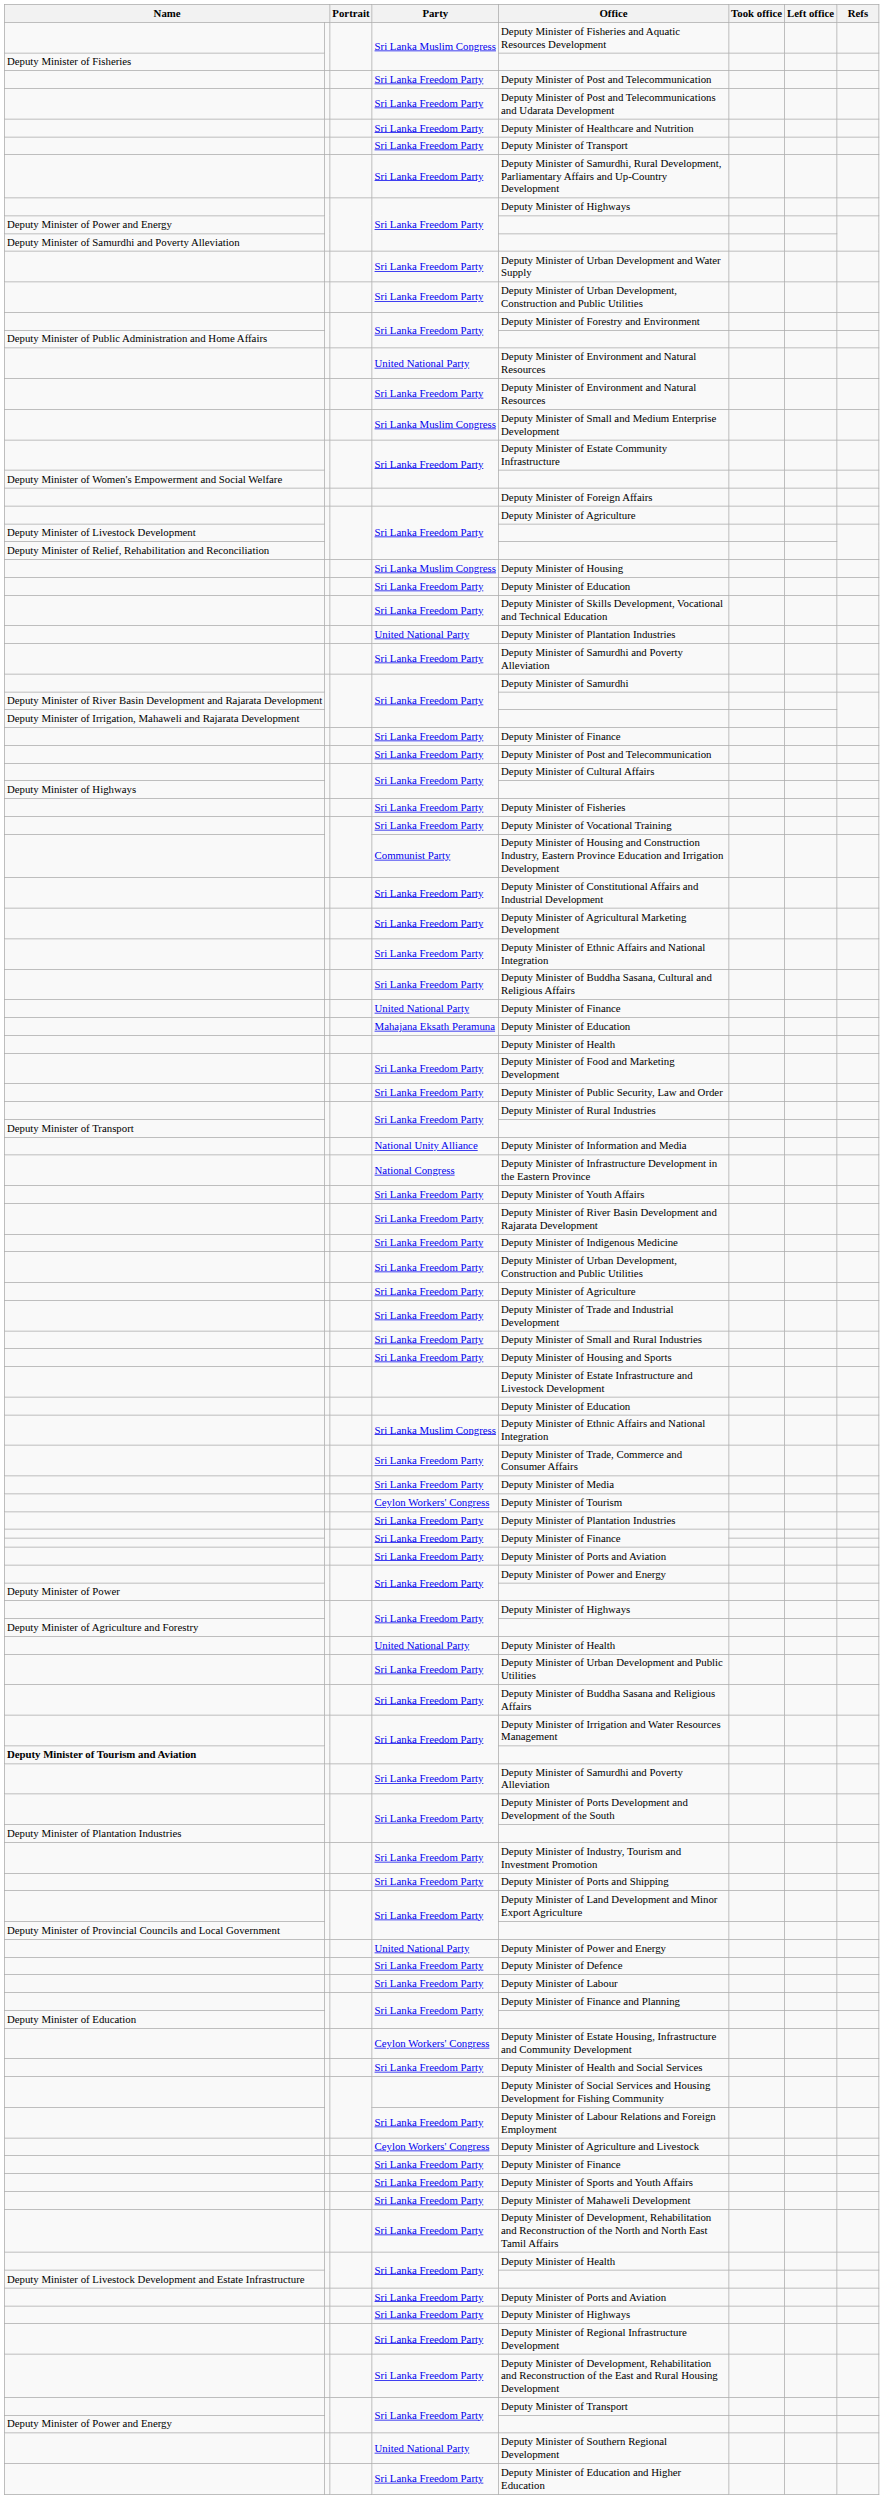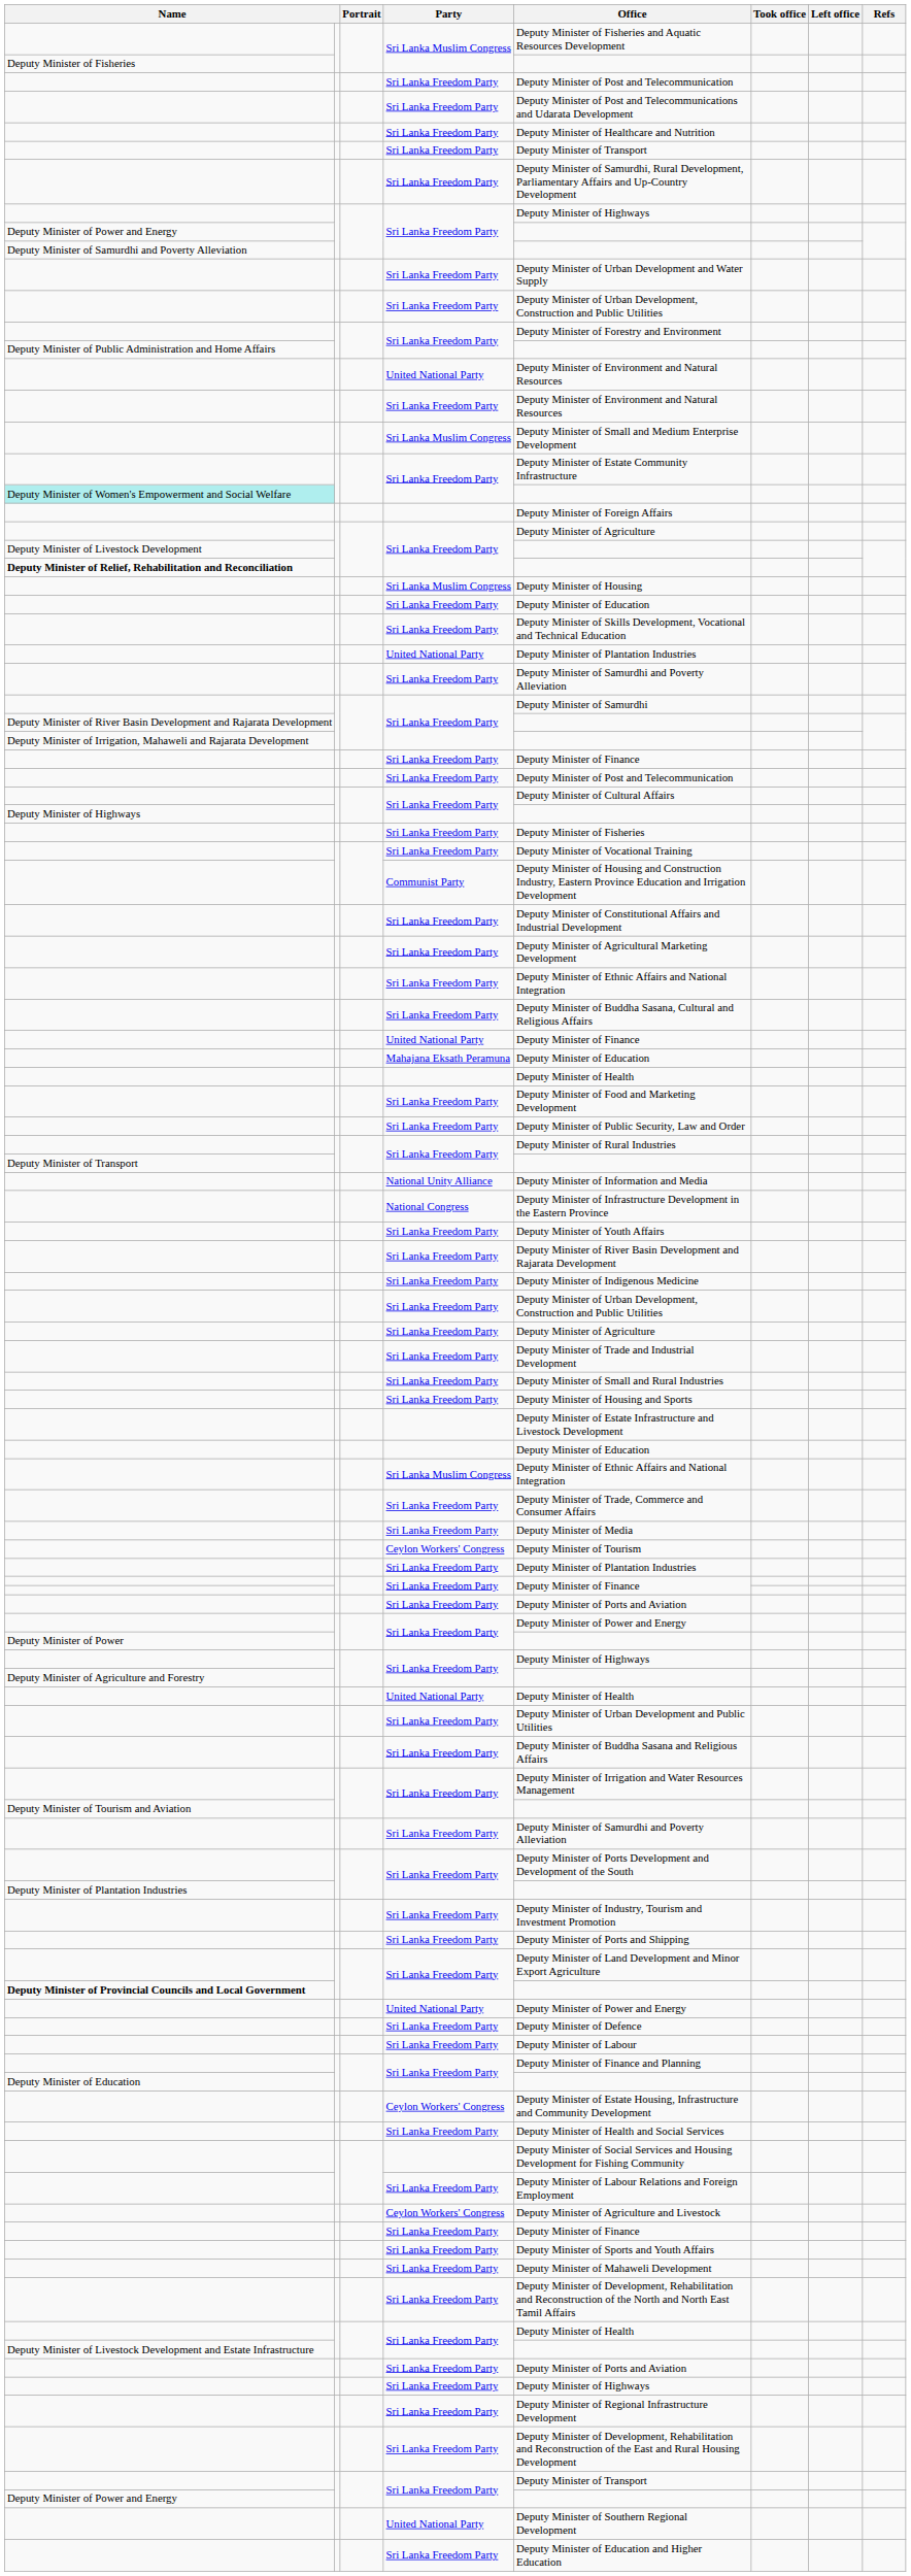Deputy Minister of Women's Empowerment and Social Welfare | column 1: no background -> paleturquoise background
Deputy Minister of Relief, Rehabilitation and Reconciliation | column 1: normal -> bold
Deputy Minister of Tourism and Aviation | column 1: bold -> normal
Deputy Minister of Provincial Councils and Local Government | column 1: normal -> bold
